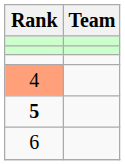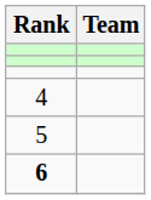row 5 | Rank: lightsalmon background -> no background
row 6 | Rank: bold -> normal
row 7 | Rank: normal -> bold
